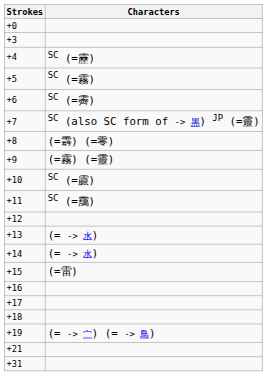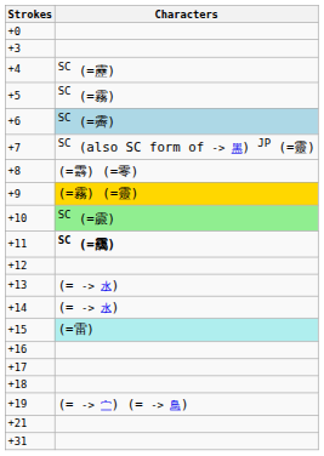+6 | Characters: no background -> lightblue background
+9 | Characters: no background -> gold background
+10 | Characters: no background -> lightgreen background
+11 | Characters: normal -> bold
+15 | Characters: no background -> paleturquoise background
